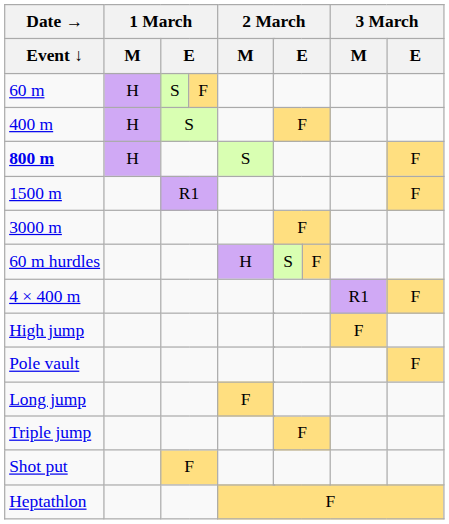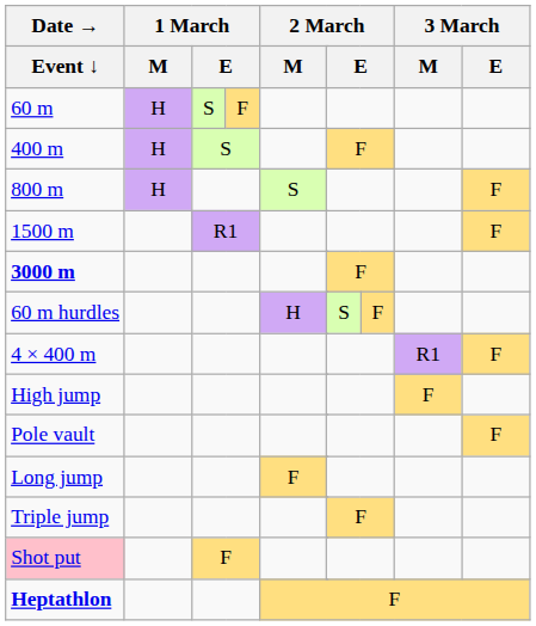800 m | Date → / Event ↓: bold -> normal
3000 m | Date → / Event ↓: normal -> bold
Shot put | Date → / Event ↓: no background -> pink background
Heptathlon | Date → / Event ↓: normal -> bold
